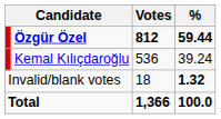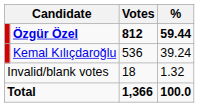Invalid/blank votes | %: bold -> normal
